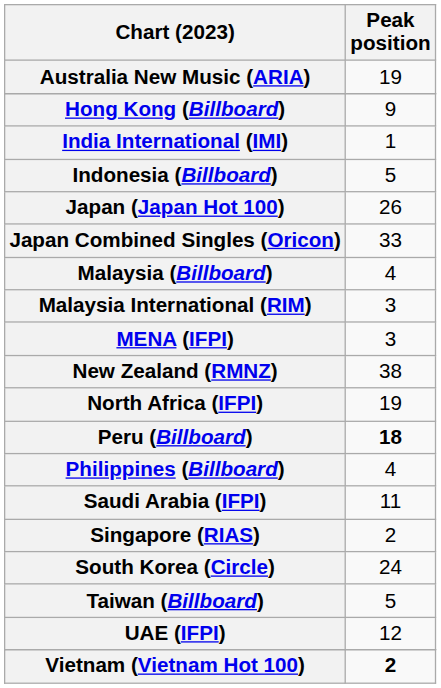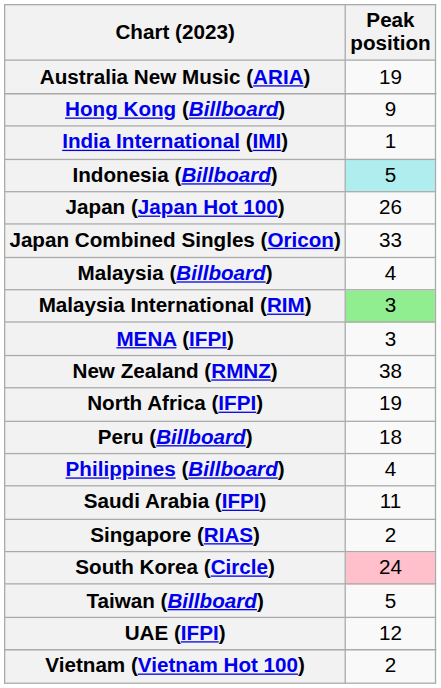Indonesia (Billboard) | Peak position: no background -> paleturquoise background
Malaysia International (RIM) | Peak position: no background -> lightgreen background
Peru (Billboard) | Peak position: bold -> normal
South Korea (Circle) | Peak position: no background -> pink background
Vietnam (Vietnam Hot 100) | Peak position: bold -> normal
